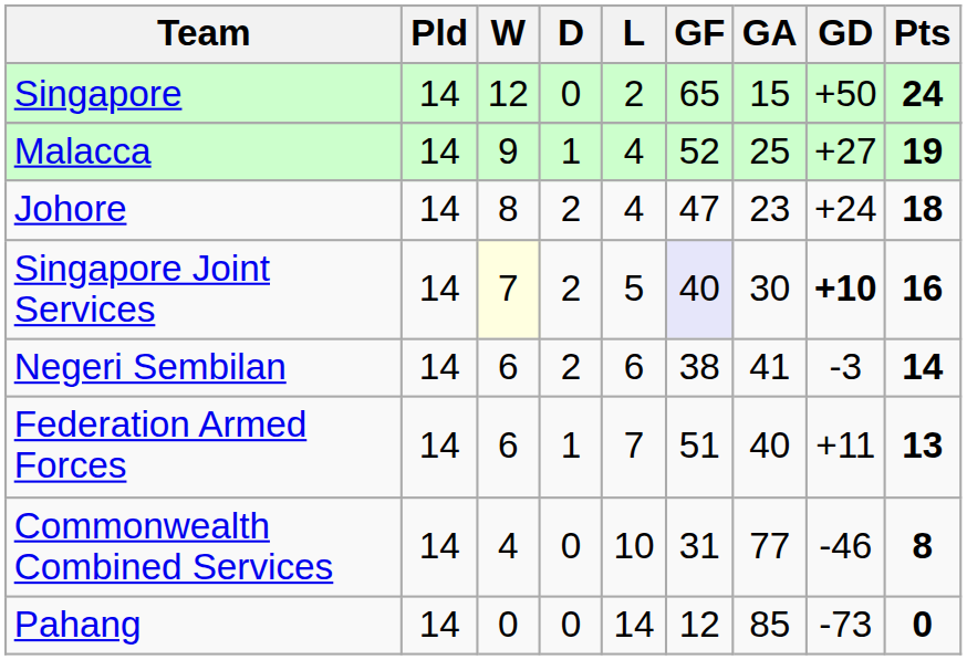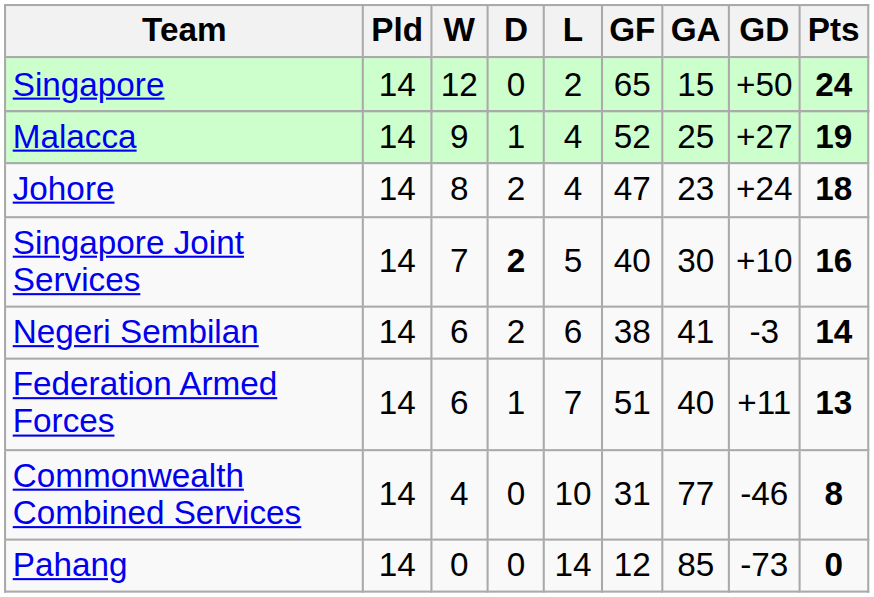Singapore Joint Services | W: lightyellow background -> no background
Singapore Joint Services | D: normal -> bold
Singapore Joint Services | GF: lavender background -> no background
Singapore Joint Services | GD: bold -> normal
